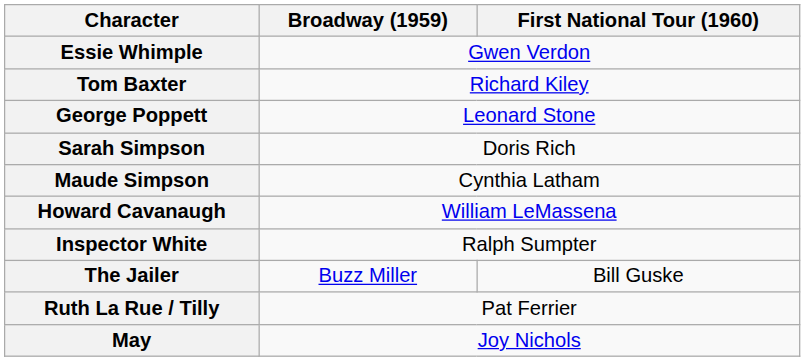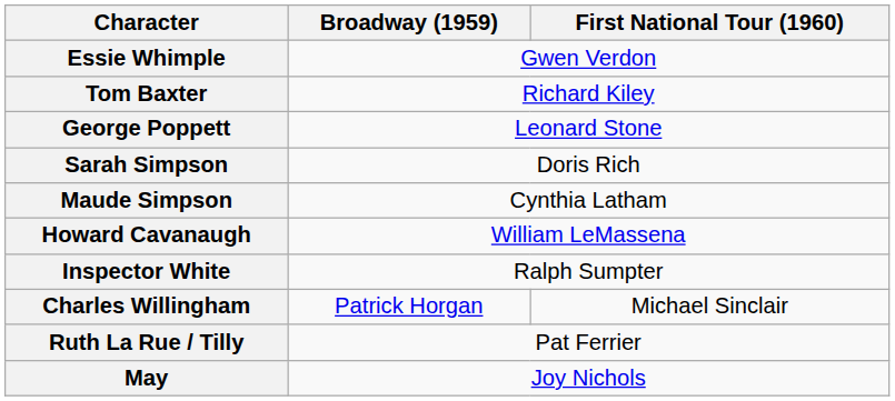+ row: Charles Willingham | Patrick Horgan | Michael Sinclair
- row: The Jailer | Buzz Miller | Bill Guske
